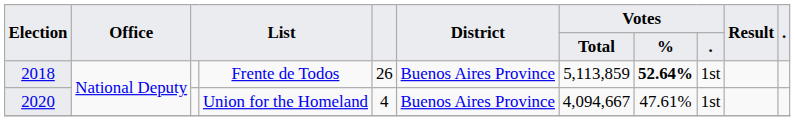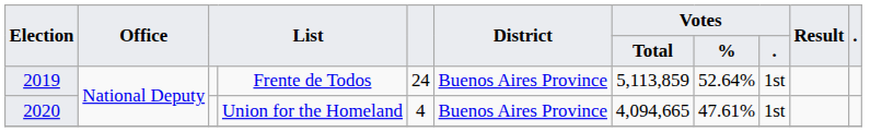Frente de Todos | Election: 2018 -> 2019
Frente de Todos | column 5: 26 -> 24
Frente de Todos | Votes / %: bold -> normal
Union for the Homeland | Votes / Total: 4,094,667 -> 4,094,665
